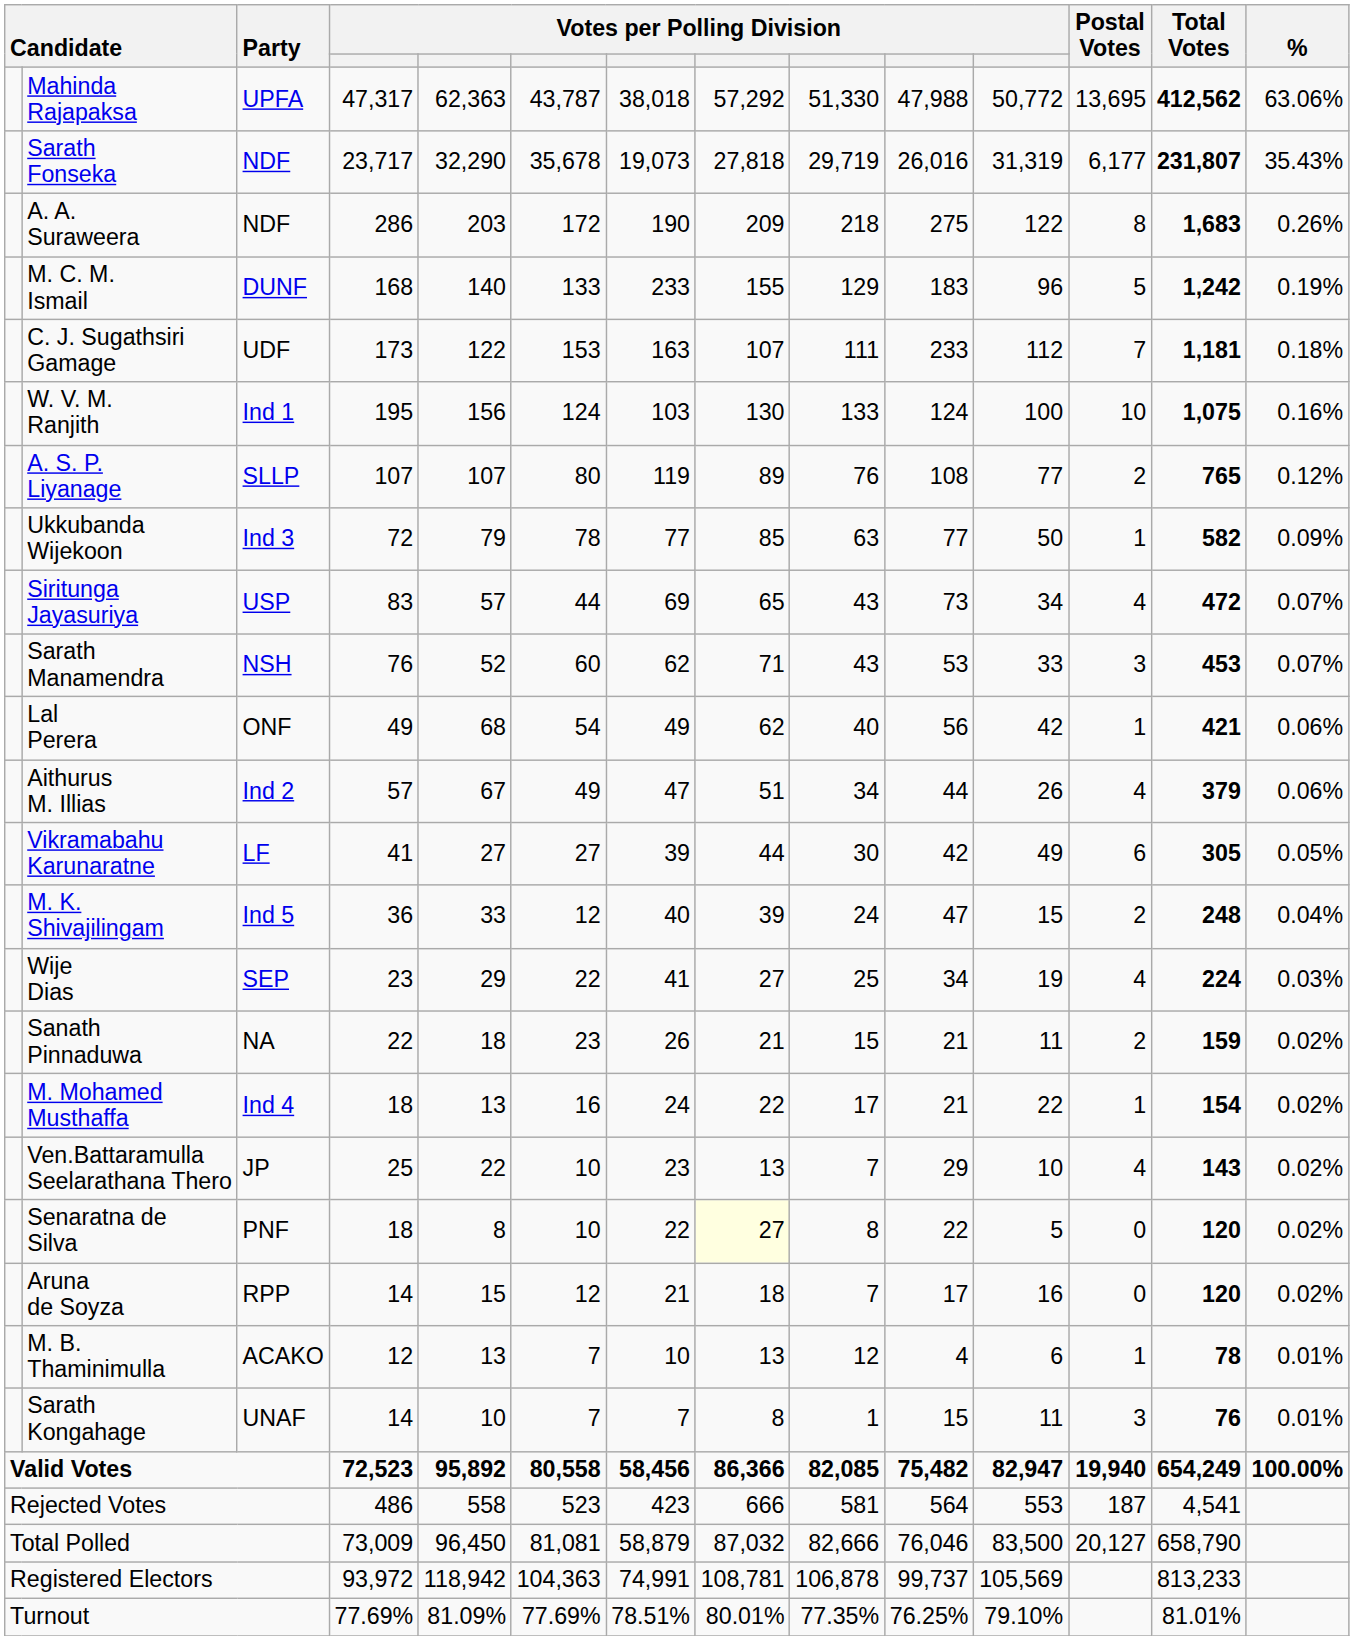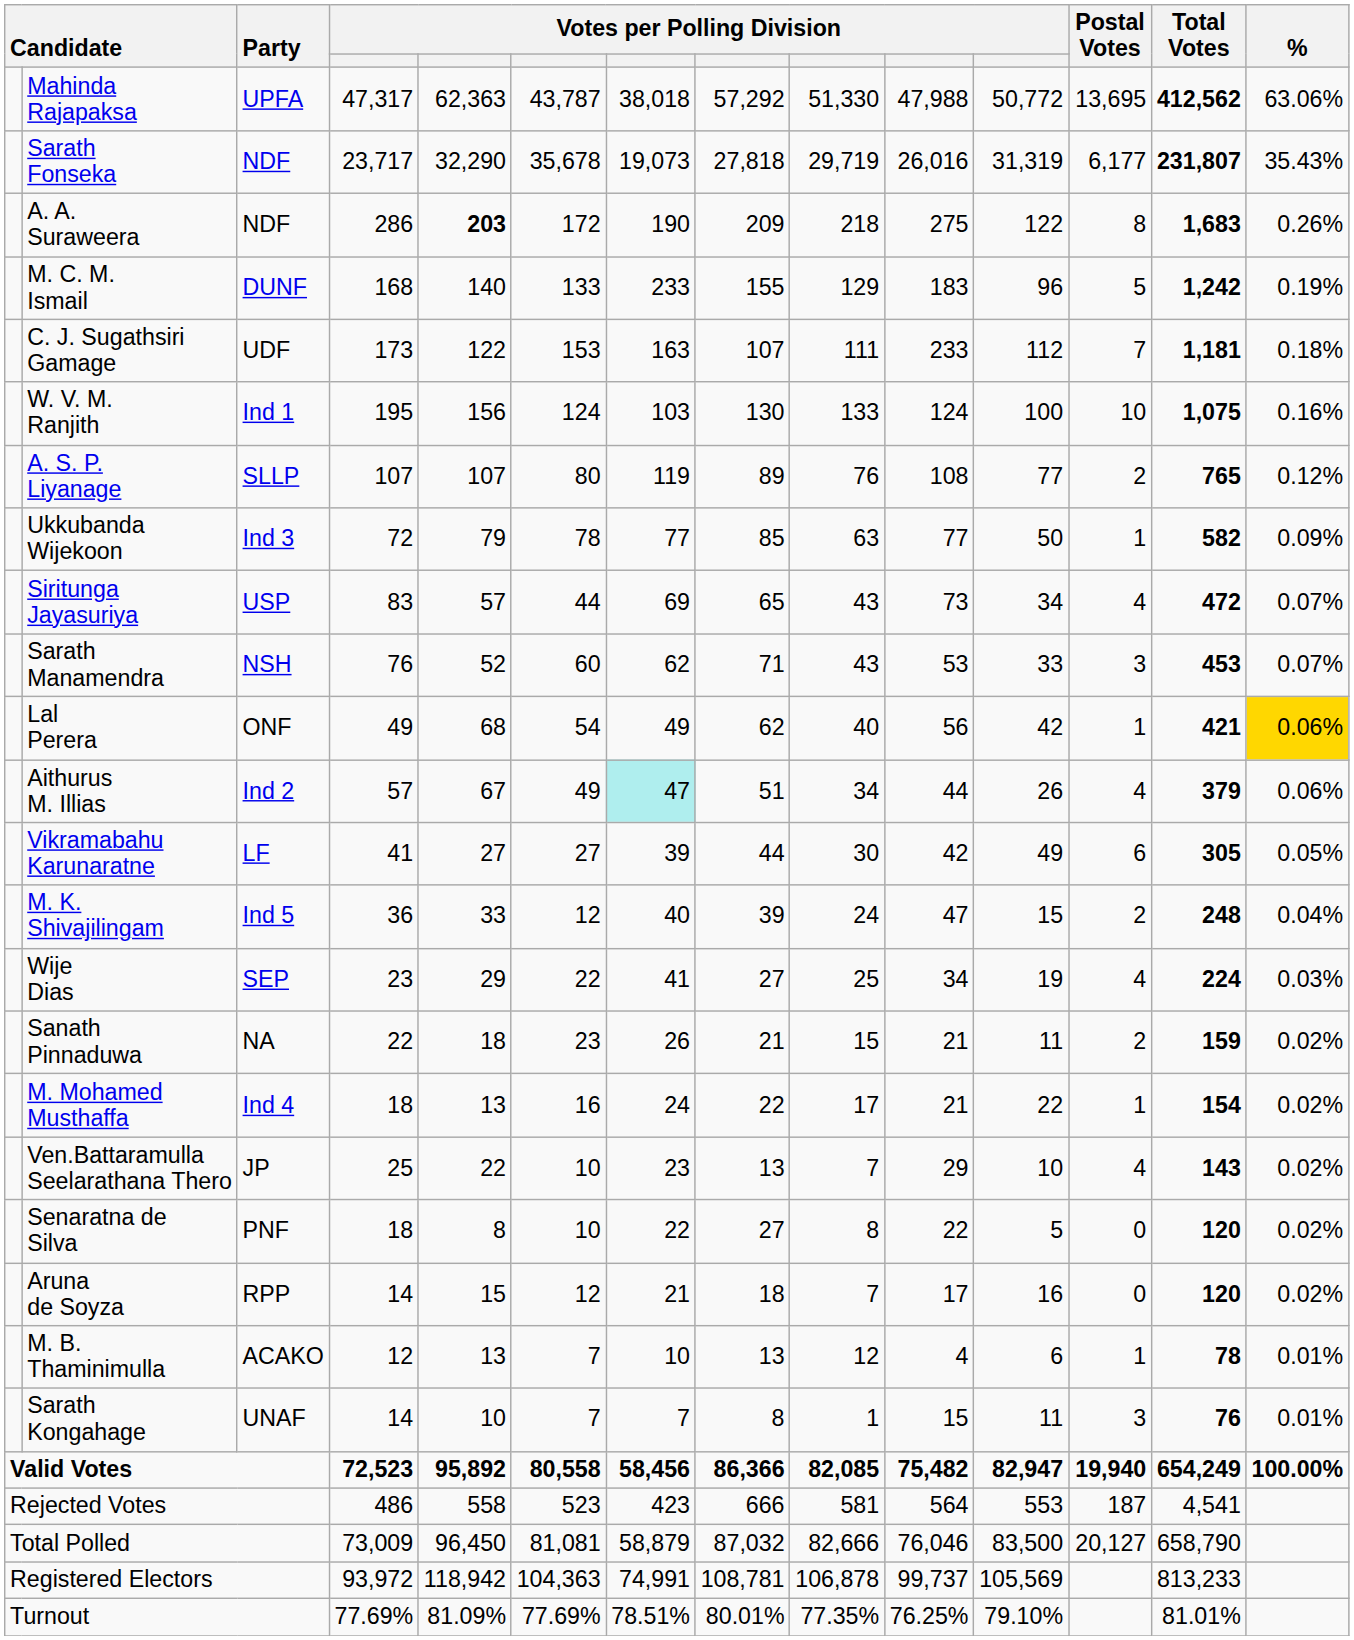A. A. Suraweera | column 5: normal -> bold
Lal Perera | %: no background -> gold background
Aithurus M. Illias | column 7: no background -> paleturquoise background
Senaratna de Silva | column 8: lightyellow background -> no background
